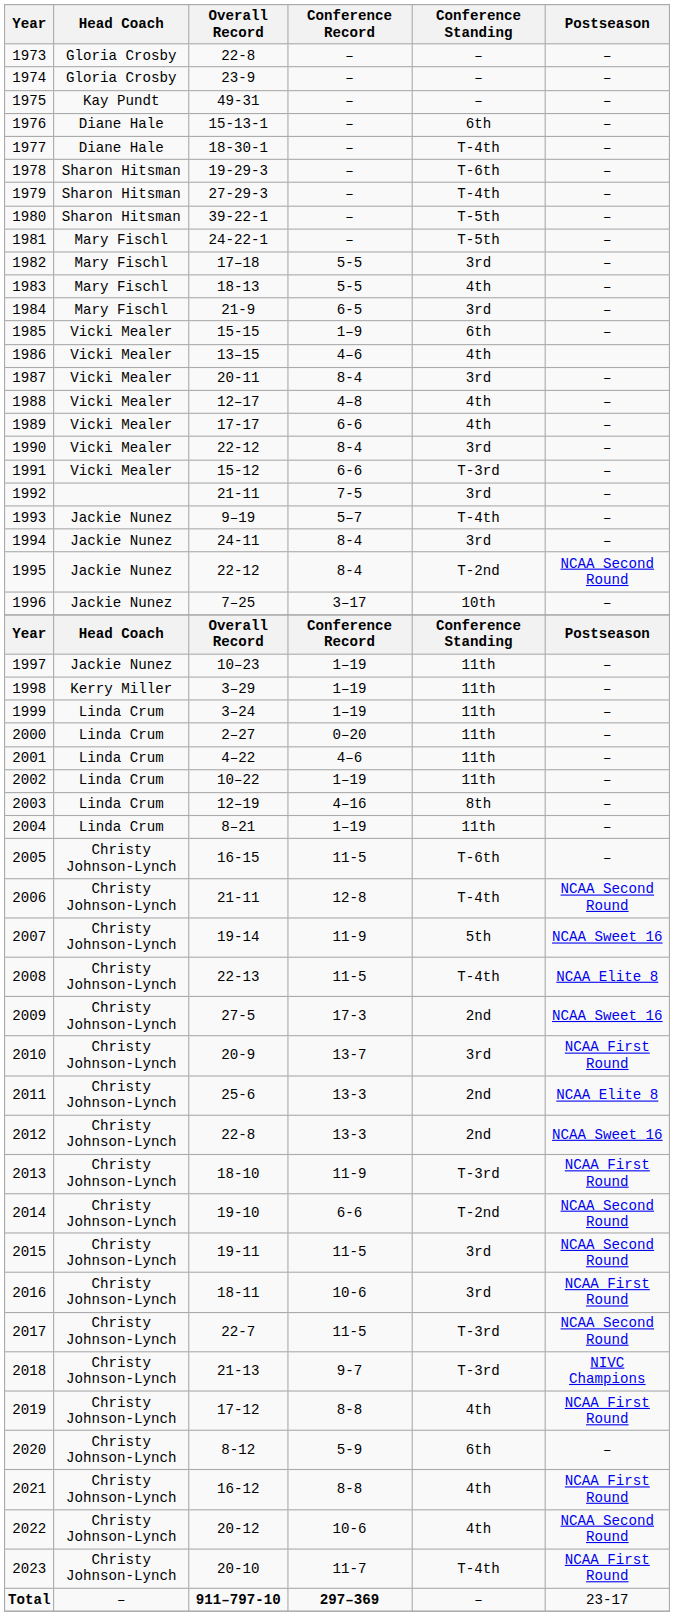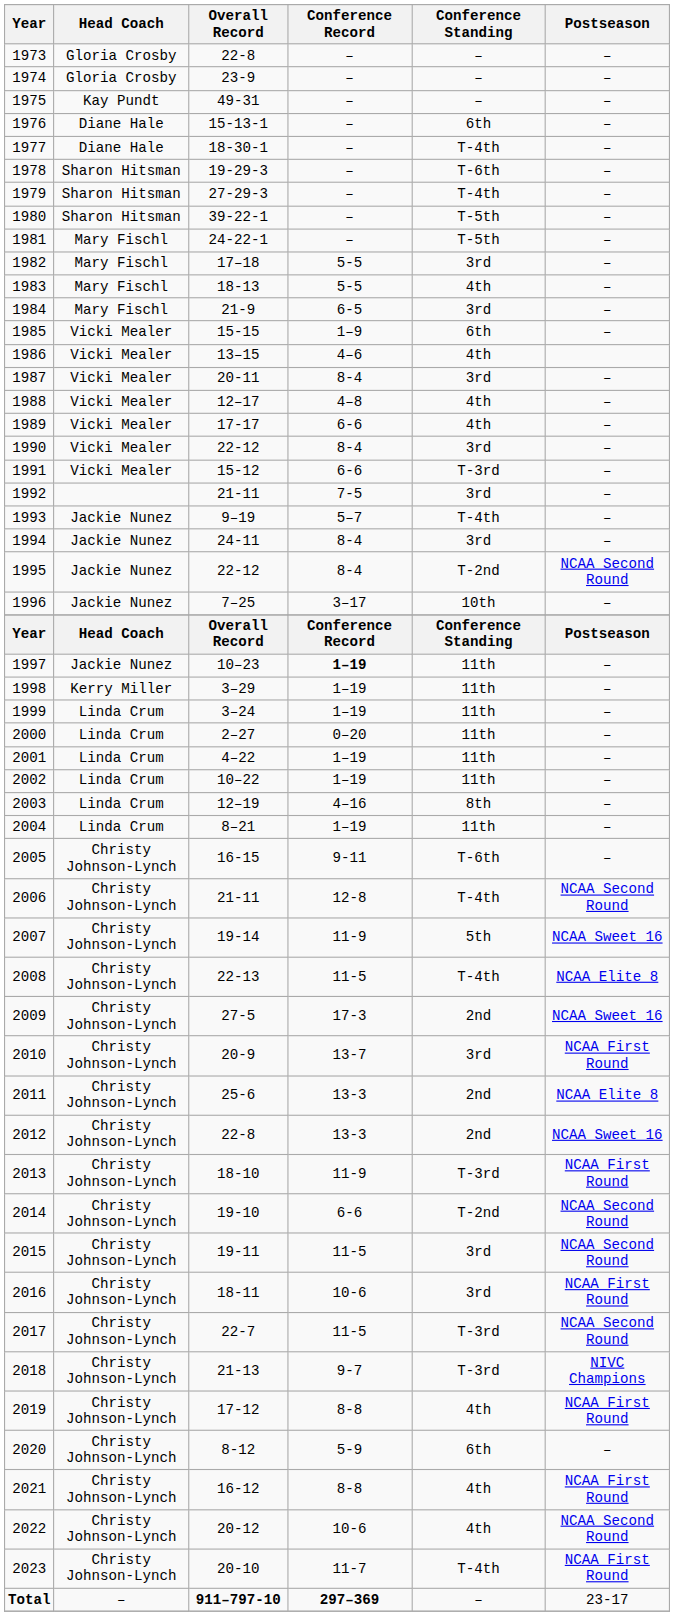1997 | Conference Record: normal -> bold
2001 | Conference Record: 4–6 -> 1–19
2005 | Conference Record: 11-5 -> 9-11
